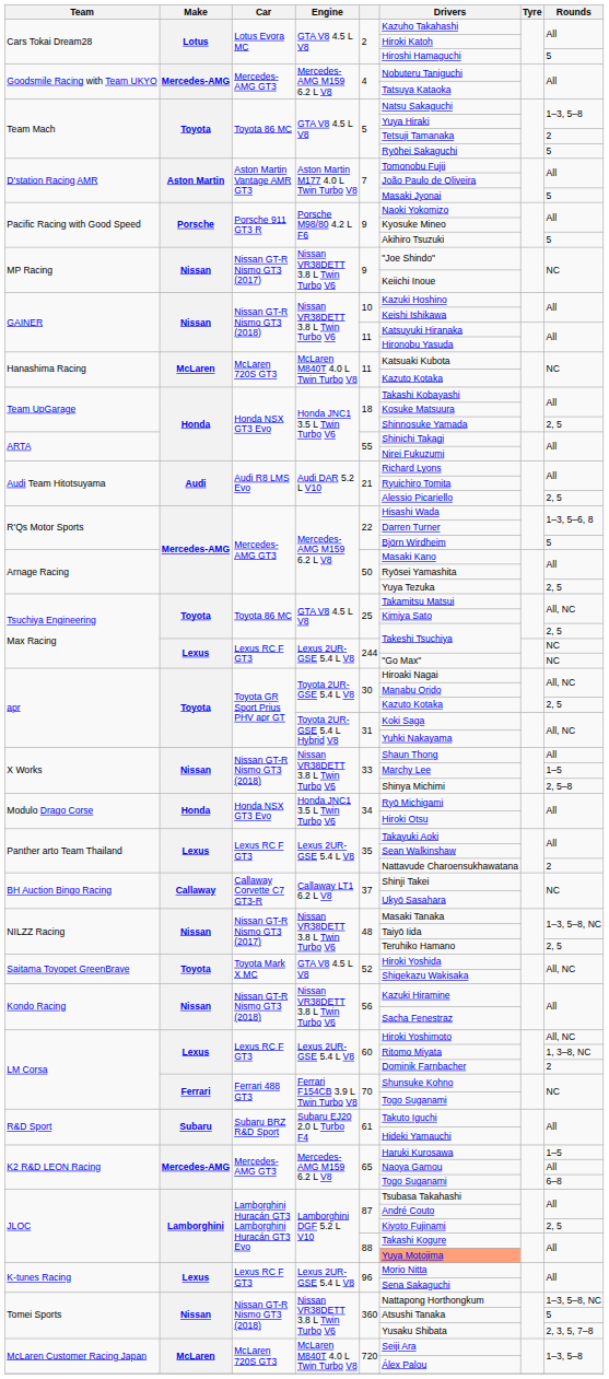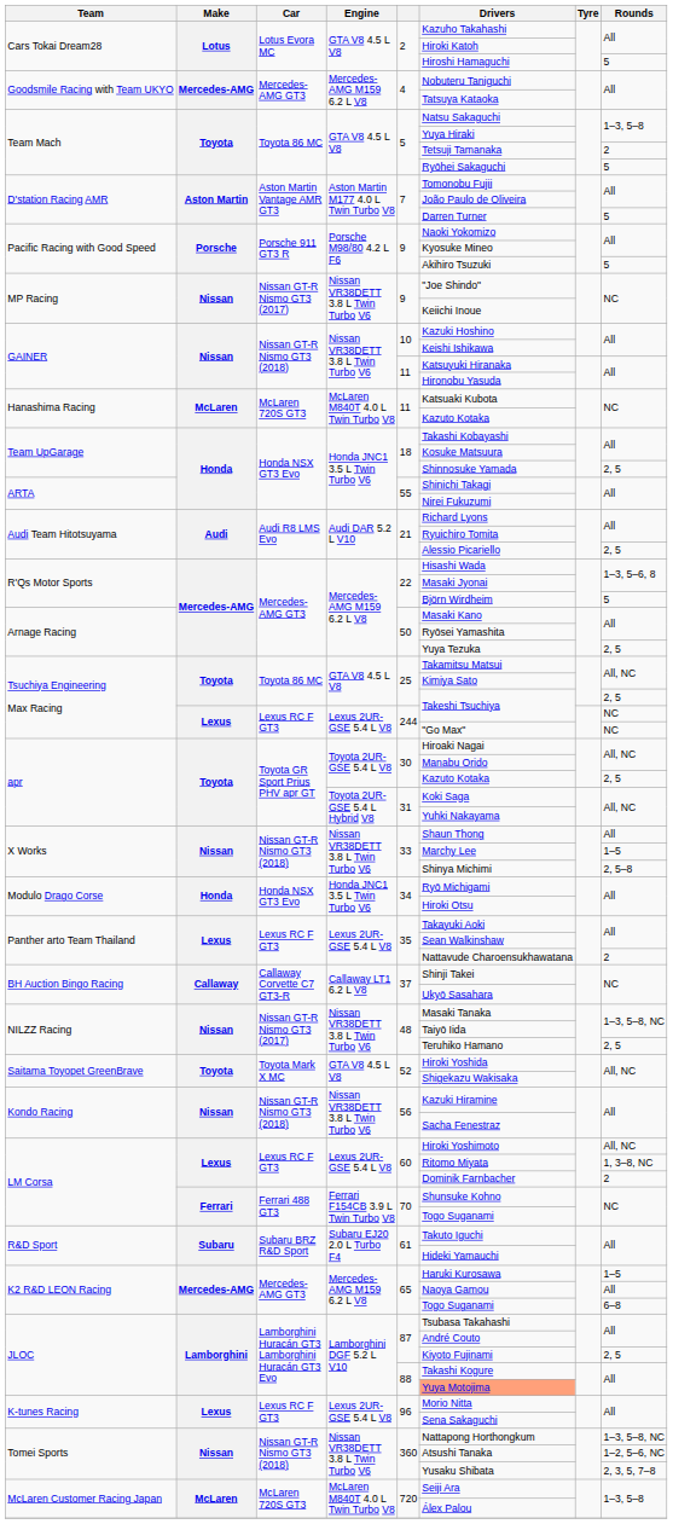row 13 | Drivers: Masaki Jyonai -> Darren Turner
row 34 | Drivers: Darren Turner -> Masaki Jyonai
row 84 | Rounds: 5 -> 1–2, 5–6, NC
